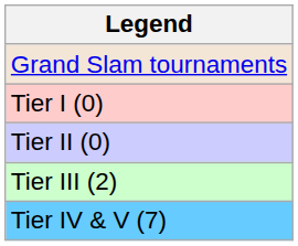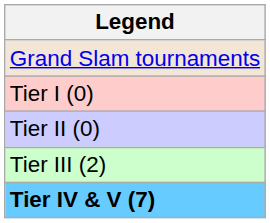Tier IV & V (7) | Legend: normal -> bold
